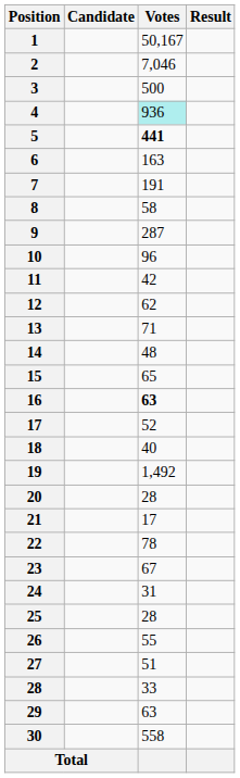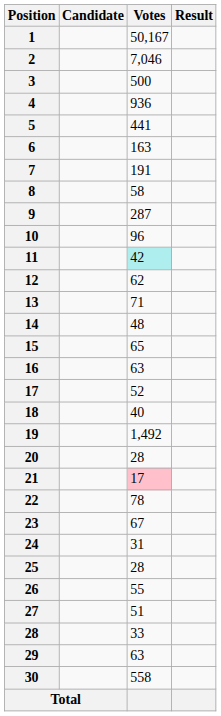4 | Votes: paleturquoise background -> no background
5 | Votes: bold -> normal
11 | Votes: no background -> paleturquoise background
16 | Votes: bold -> normal
21 | Votes: no background -> pink background
